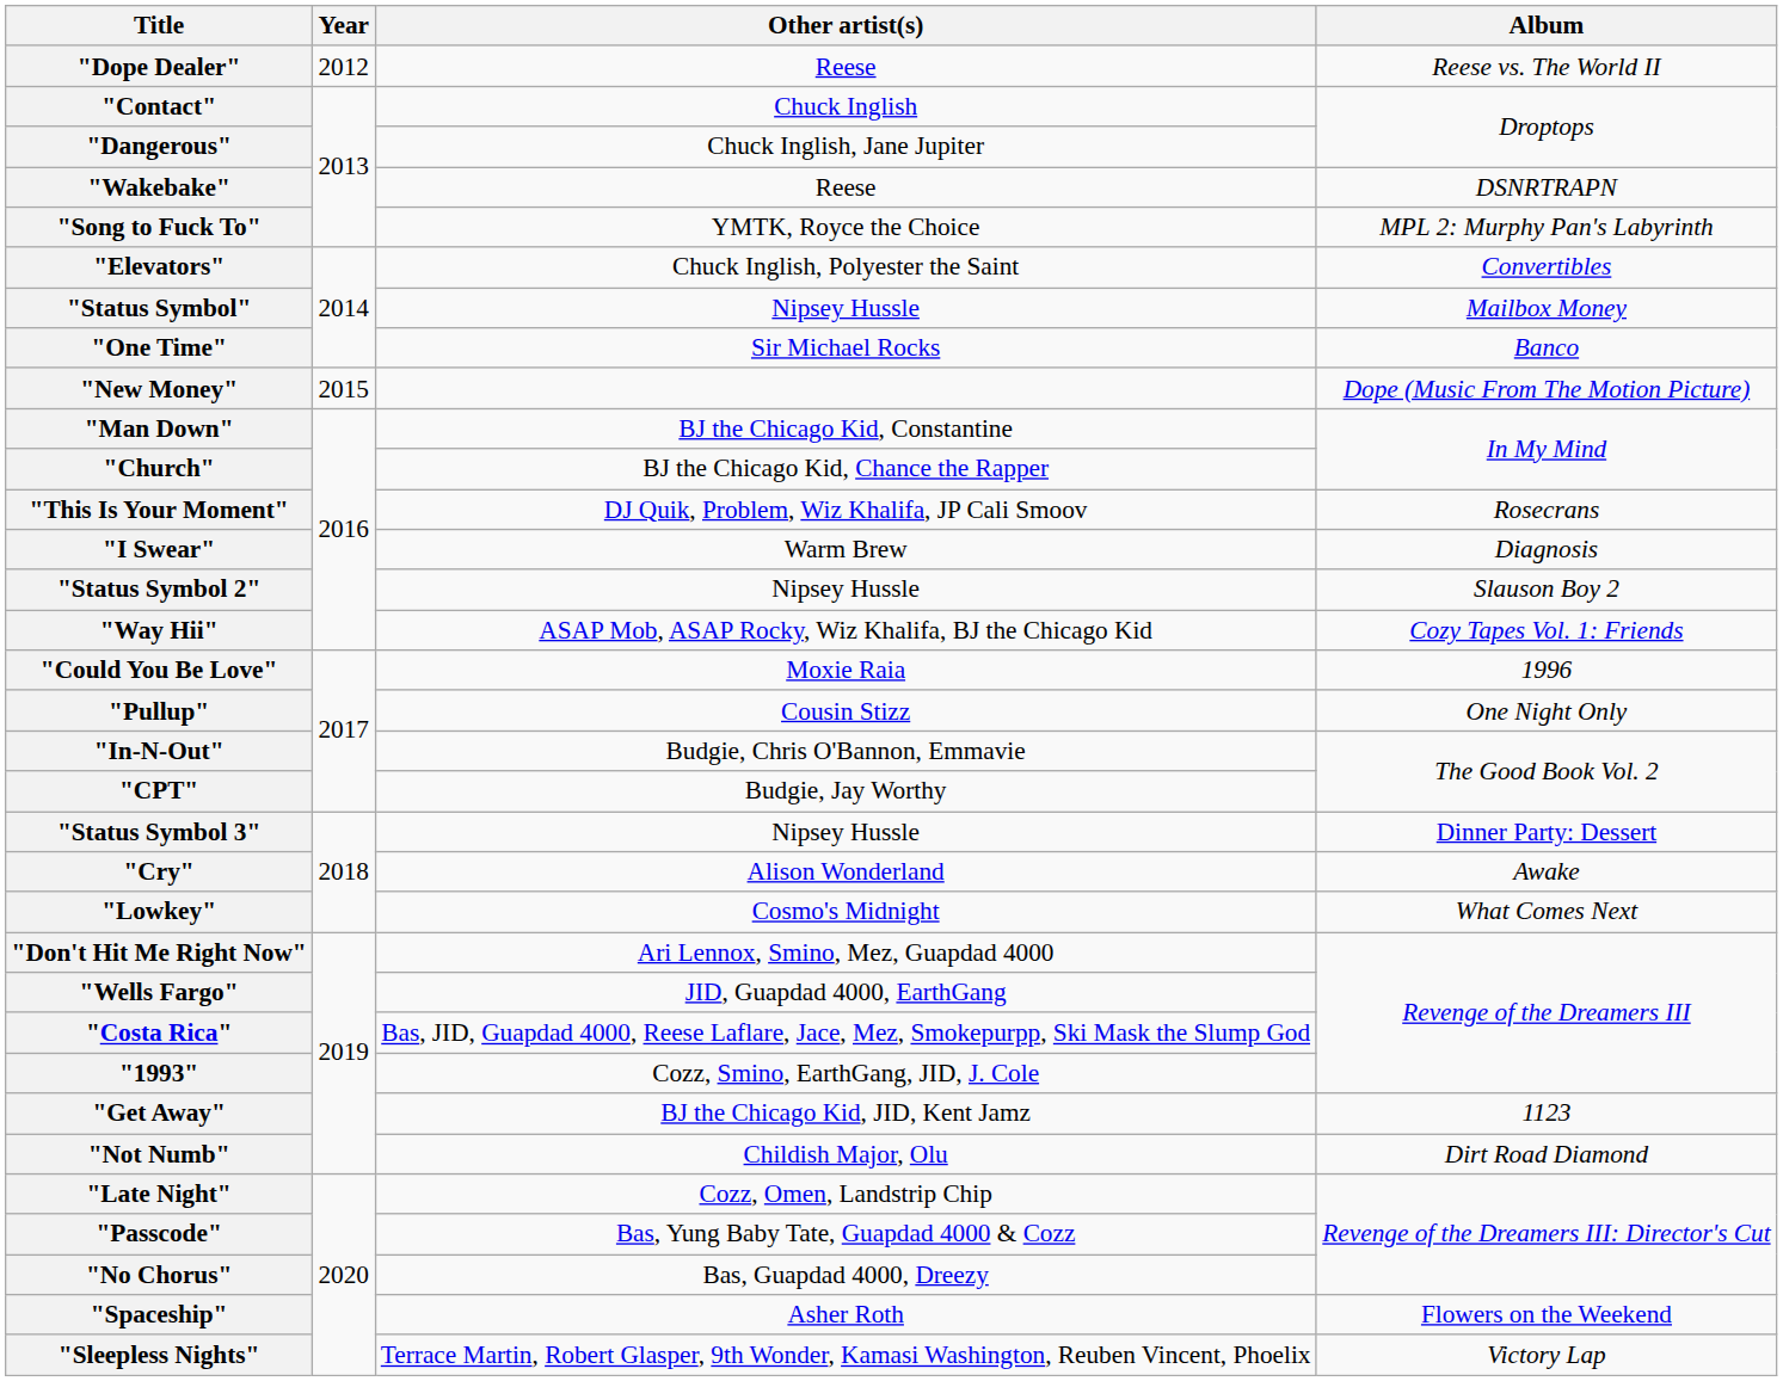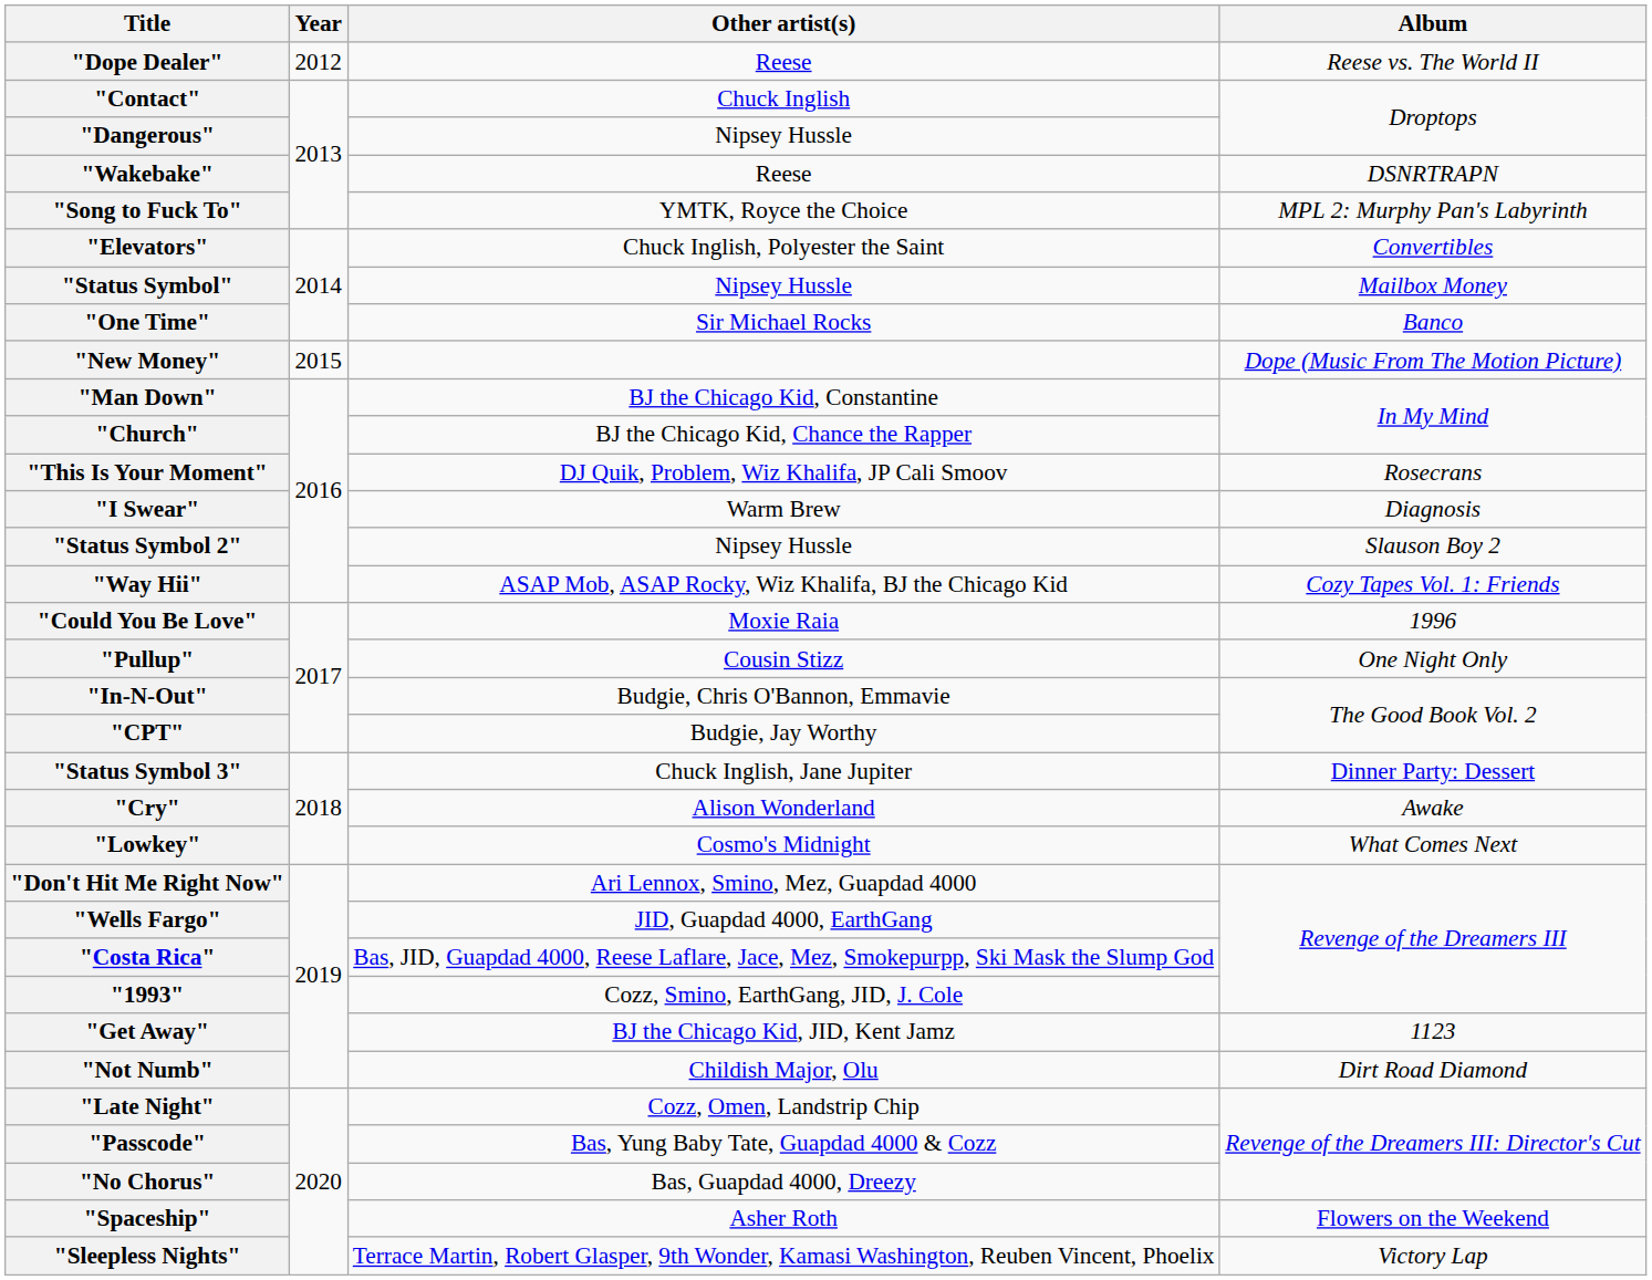"Dangerous" | Other artist(s): Chuck Inglish, Jane Jupiter -> Nipsey Hussle
"Status Symbol 3" | Other artist(s): Nipsey Hussle -> Chuck Inglish, Jane Jupiter
